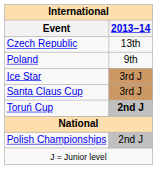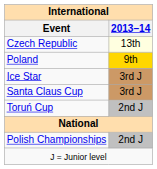Czech Republic | 2013–14: no background -> lightyellow background
Poland | 2013–14: no background -> gold background
Toruń Cup | 2013–14: bold -> normal
